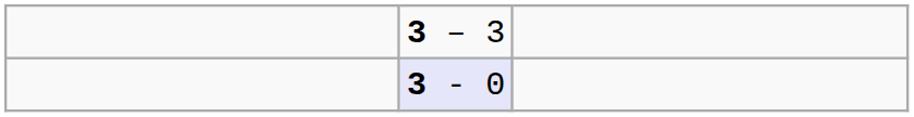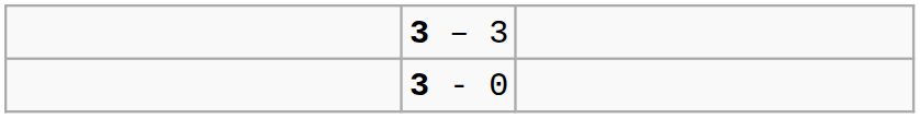row 2 | column 2: lavender background -> no background
